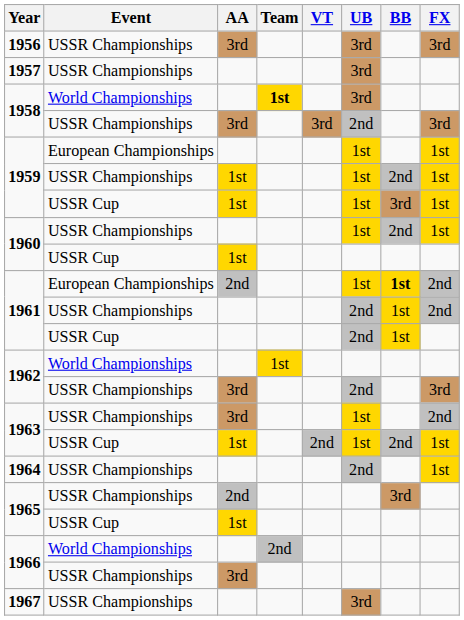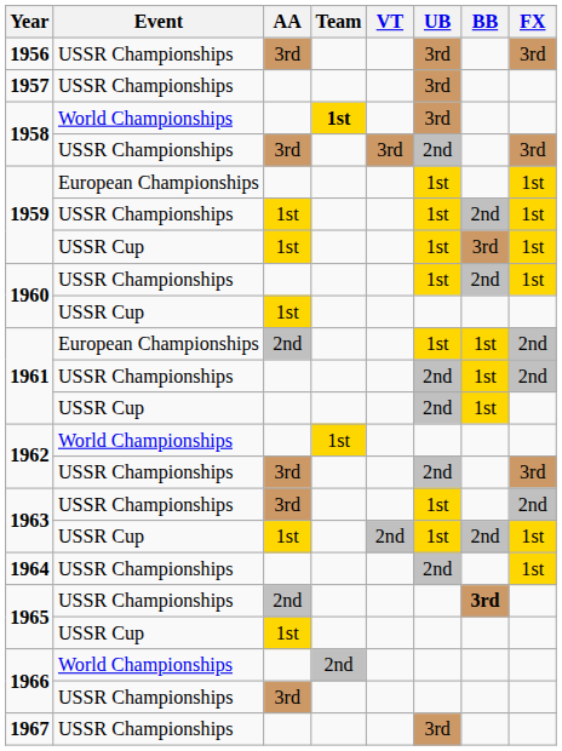1961 / European Championships | BB: bold -> normal
1965 / USSR Championships | BB: normal -> bold
